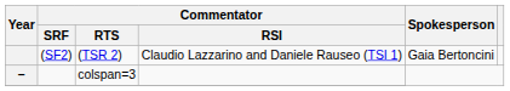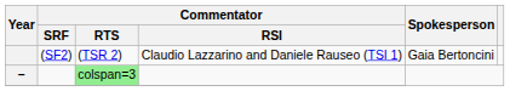– | Commentator / RTS: no background -> lightgreen background
